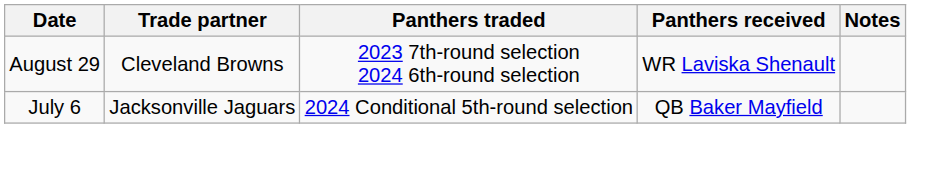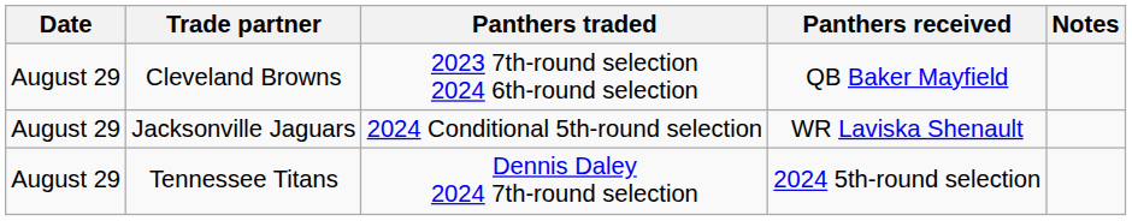Cleveland Browns | Panthers received: WR Laviska Shenault -> QB Baker Mayfield
Jacksonville Jaguars | Date: July 6 -> August 29
Jacksonville Jaguars | Panthers received: QB Baker Mayfield -> WR Laviska Shenault
+ row: August 29 | Tennessee Titans | Dennis Daley 2024 7th-round selection | 2024 5th-round selection
